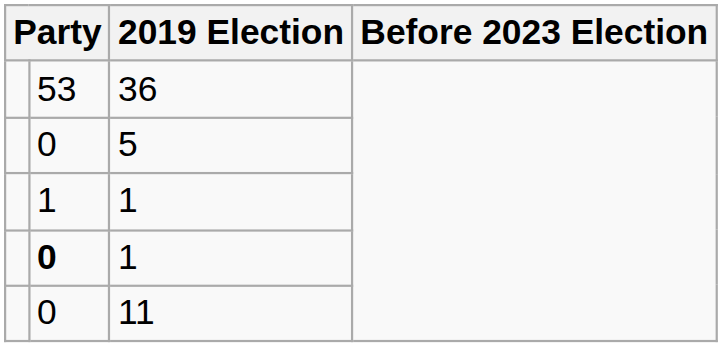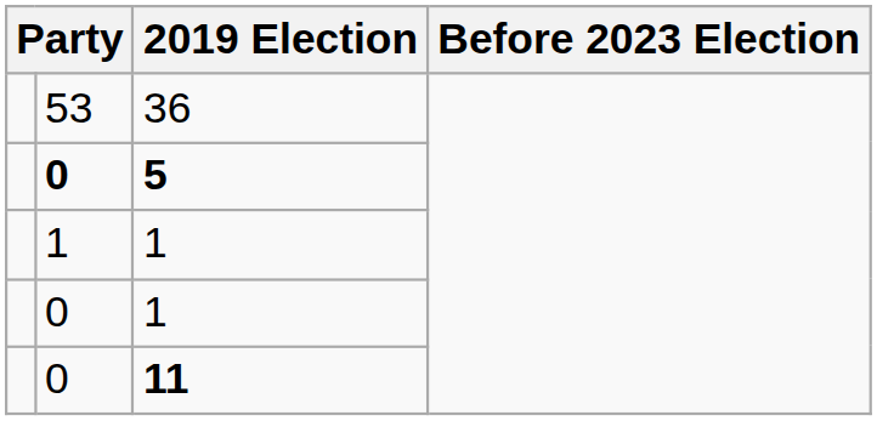5 | column 2: normal -> bold
5 | 2019 Election: normal -> bold
0 / 1 | column 2: bold -> normal
11 | 2019 Election: normal -> bold
